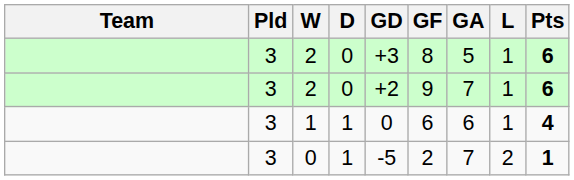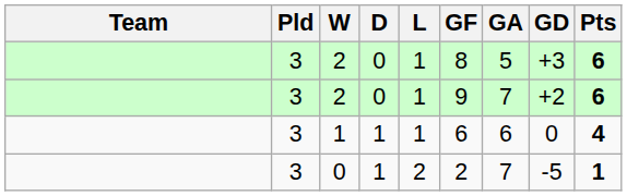columns swapped: L <-> GD
